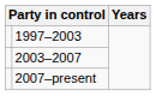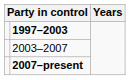1997–2003 | column 2: normal -> bold
2007–present | column 2: normal -> bold
